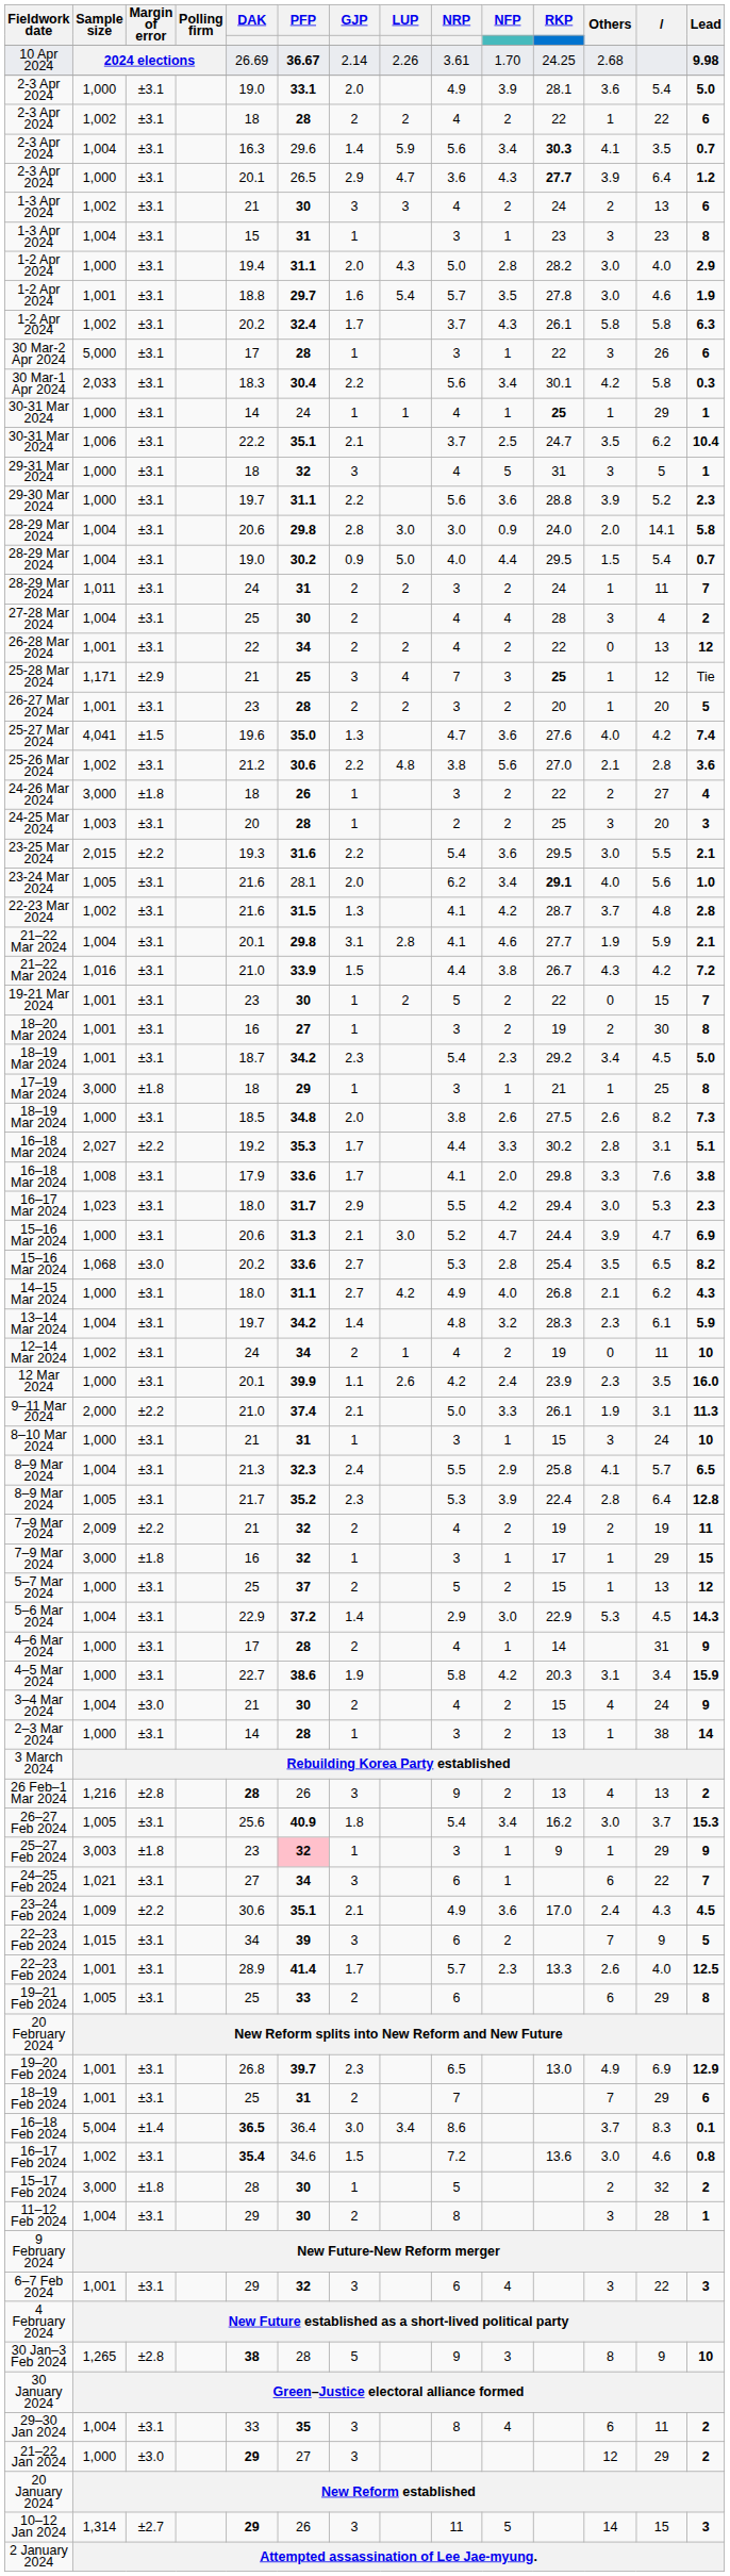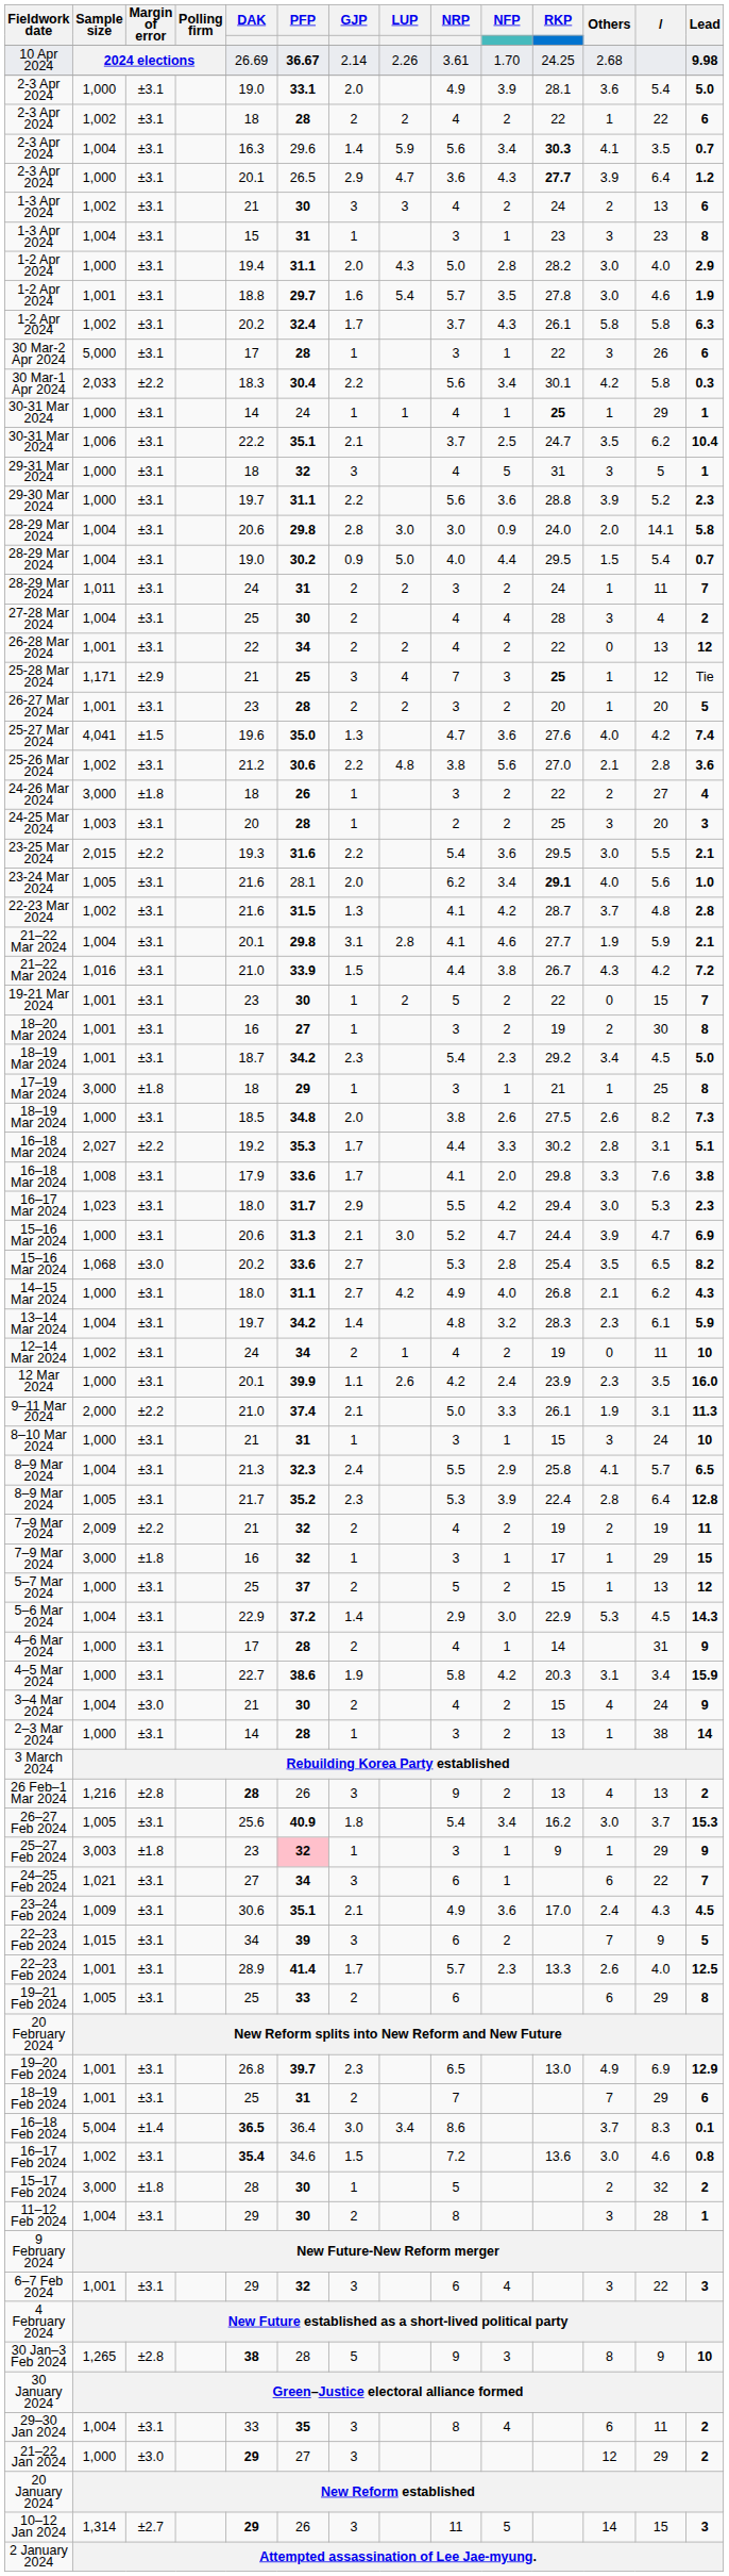30 Mar-1 Apr 2024 | Margin of error: ±3.1 -> ±2.2
23–24 Feb 2024 | Margin of error: ±2.2 -> ±3.1
